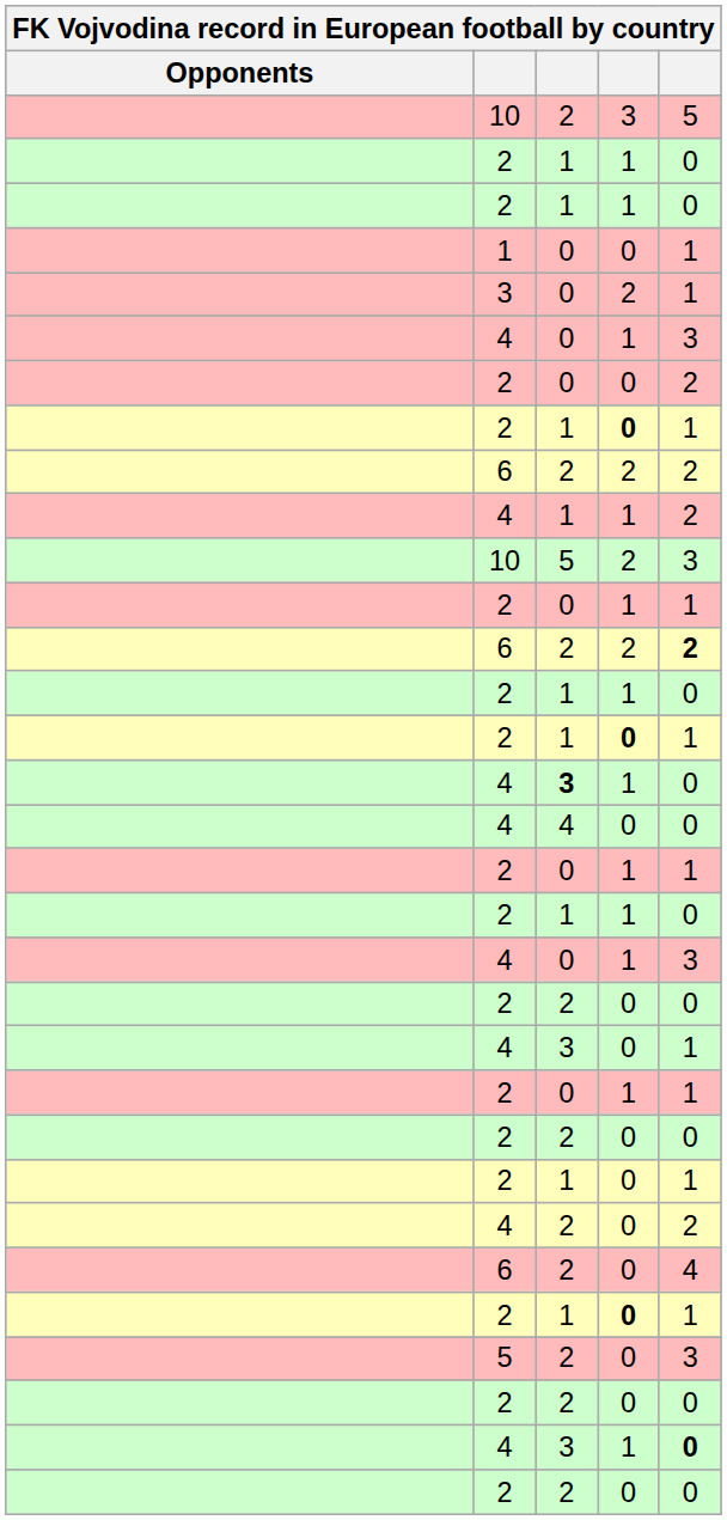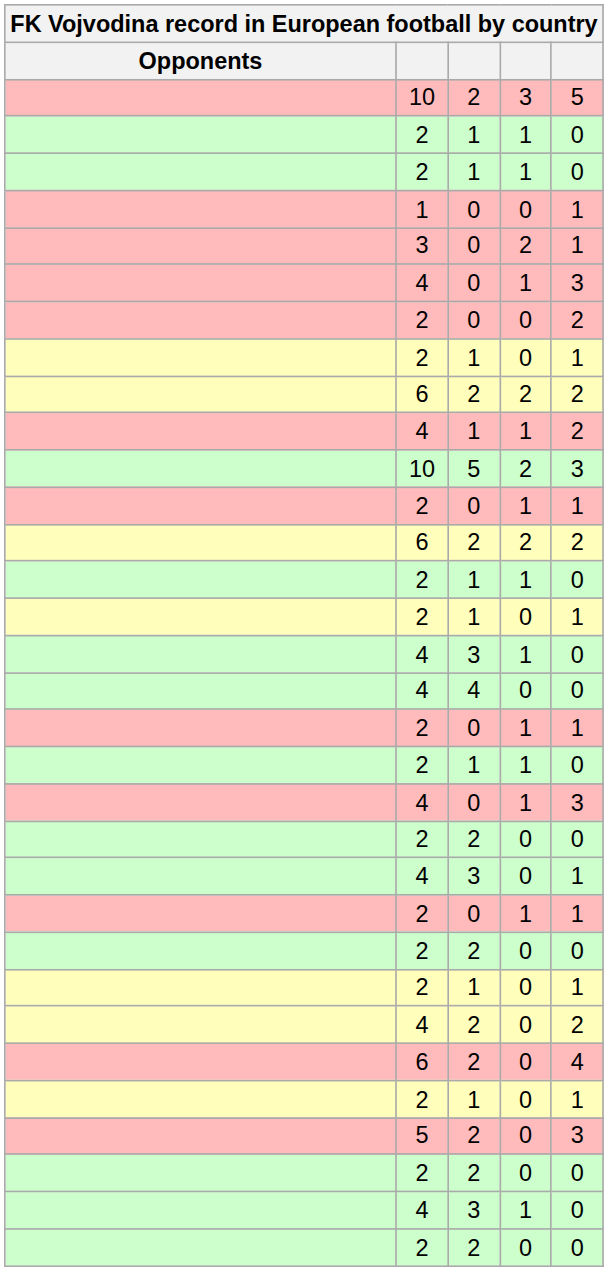row 10 | column 4: bold -> normal
row 15 | column 5: bold -> normal
row 17 | column 4: bold -> normal
row 18 | column 3: bold -> normal
row 30 | column 4: bold -> normal
row 33 | column 5: bold -> normal
